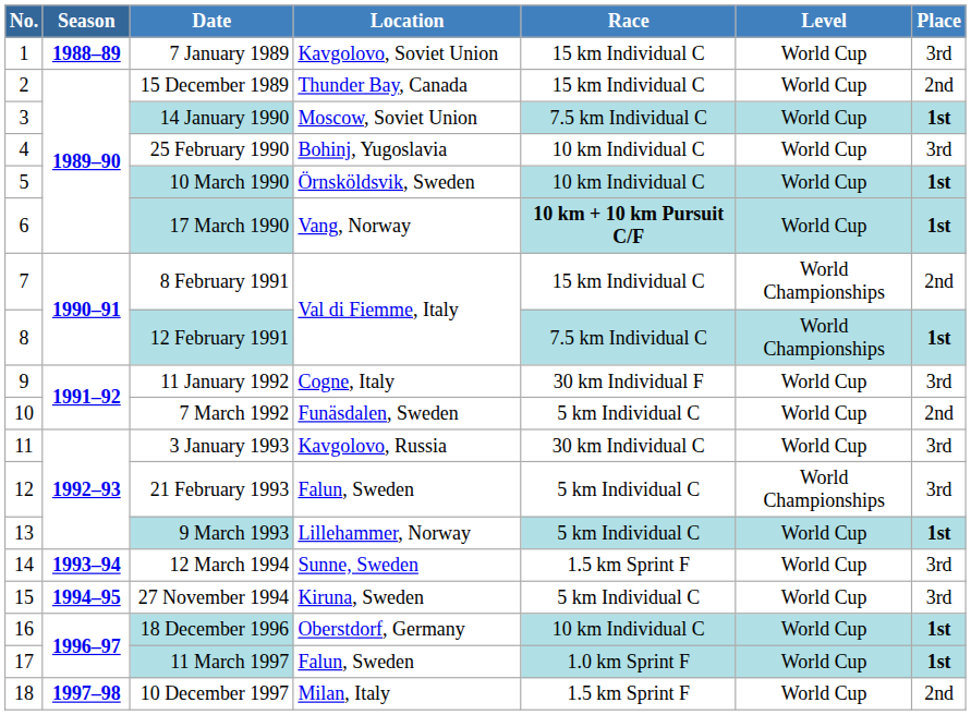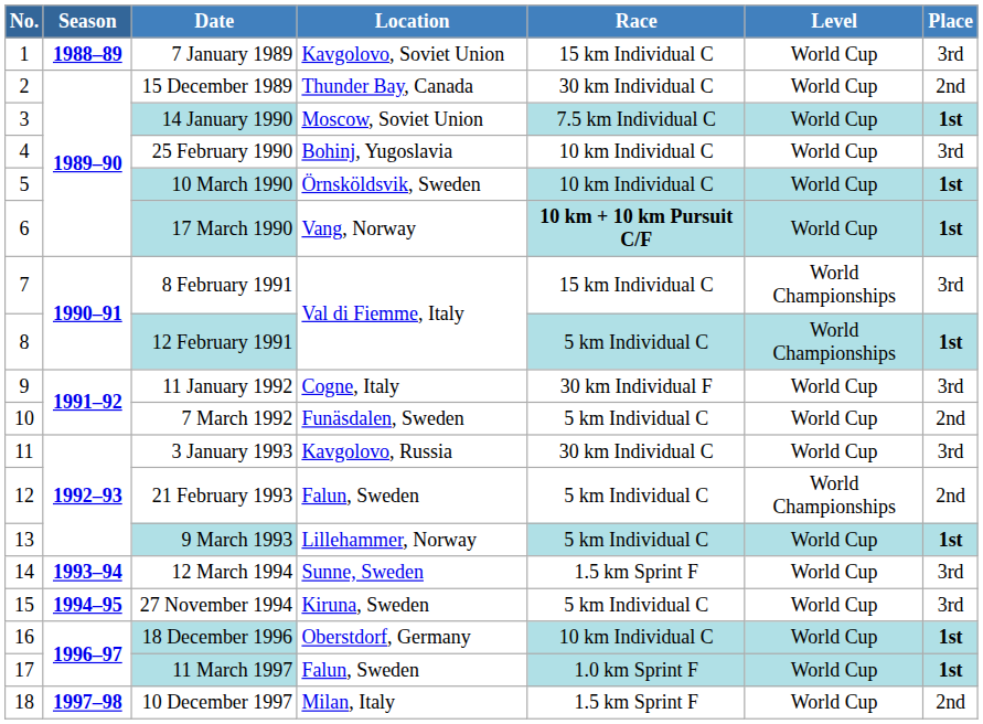15 December 1989 | Race: 15 km Individual C -> 30 km Individual C
8 February 1991 | Place: 2nd -> 3rd
12 February 1991 | Race: 7.5 km Individual C -> 5 km Individual C
21 February 1993 | Place: 3rd -> 2nd
